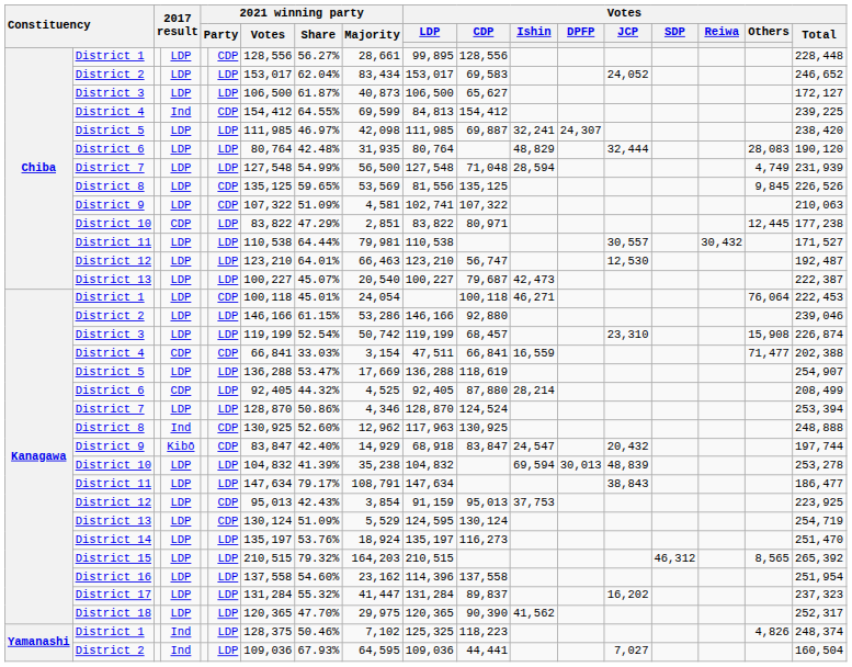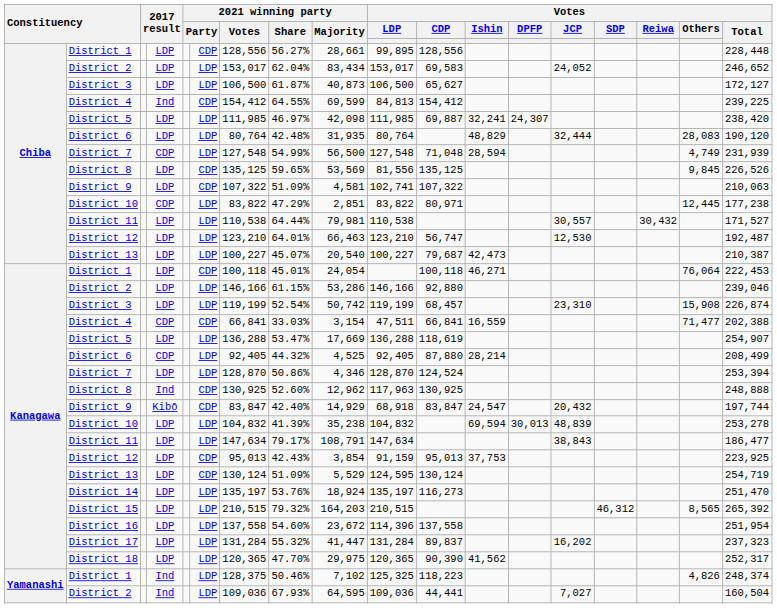Chiba / District 7 | column 4: LDP -> CDP
Chiba / District 13 | Votes / Total: 222,387 -> 210,387
District 16 | 2021 winning party / Majority: 23,162 -> 23,672
